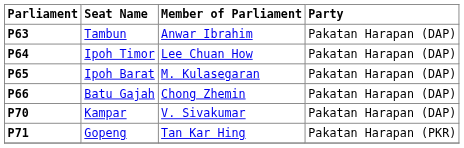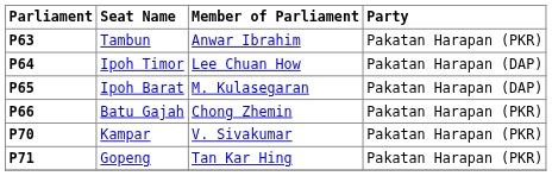P63 | Party: Pakatan Harapan (DAP) -> Pakatan Harapan (PKR)
P66 | Party: Pakatan Harapan (DAP) -> Pakatan Harapan (PKR)
P70 | Party: Pakatan Harapan (DAP) -> Pakatan Harapan (PKR)
